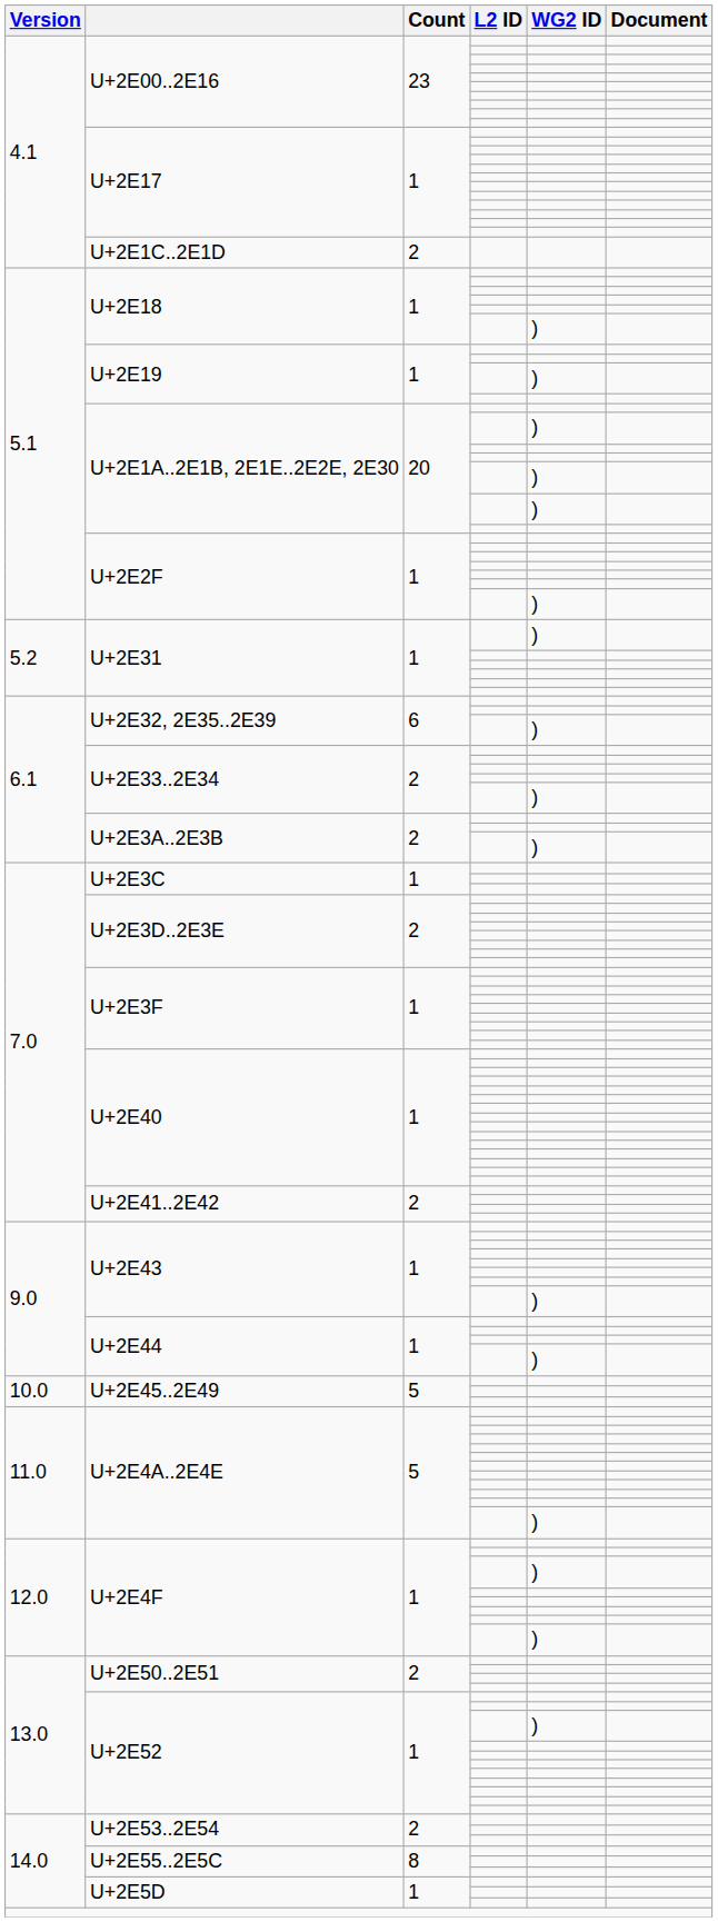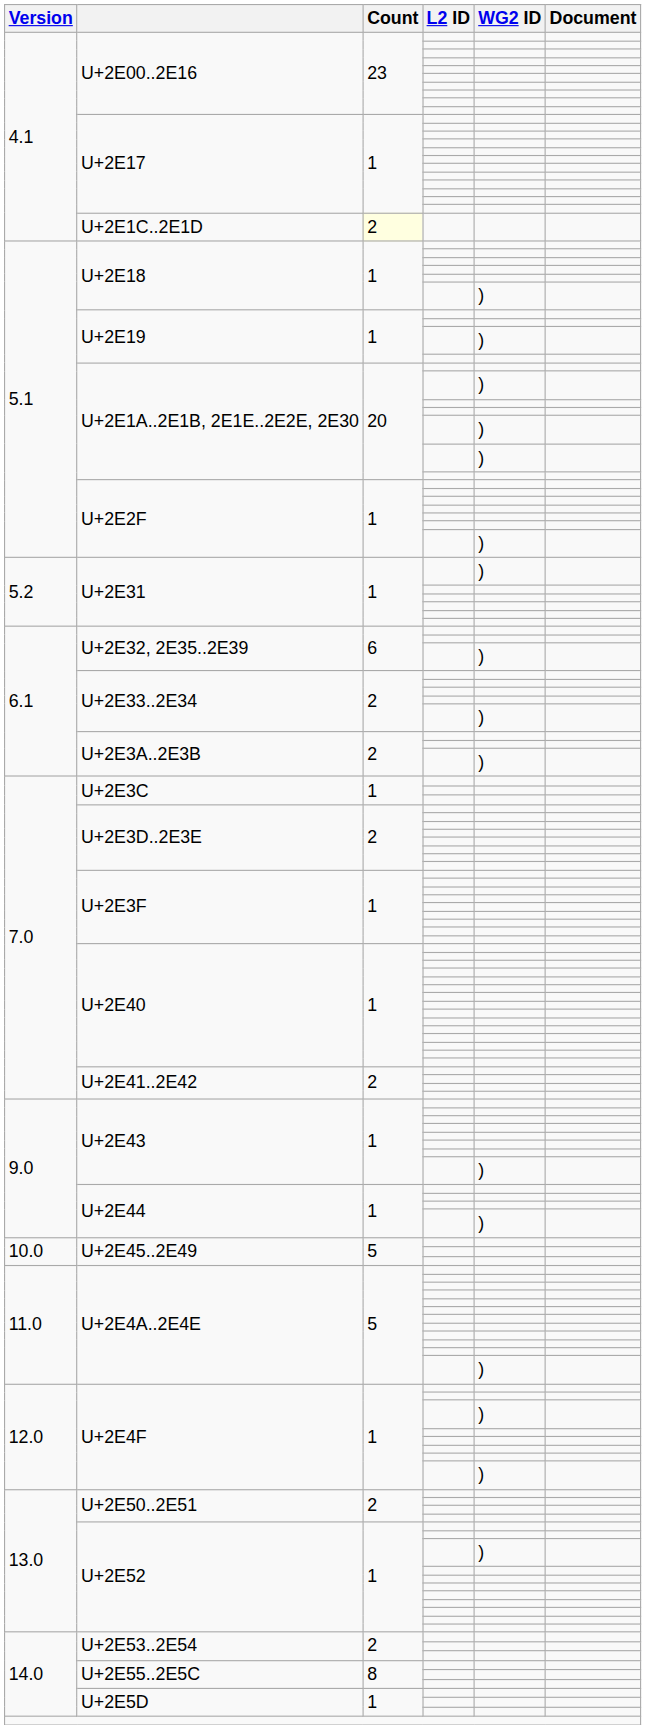U+2E1C..2E1D | Count: no background -> lightyellow background
